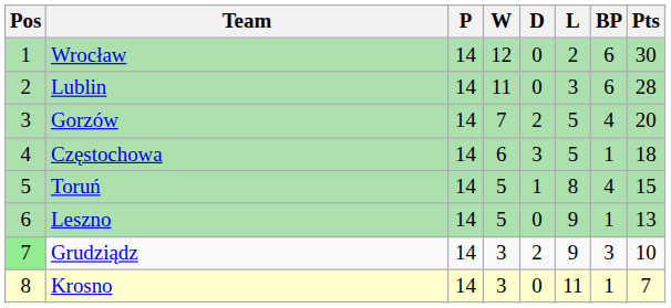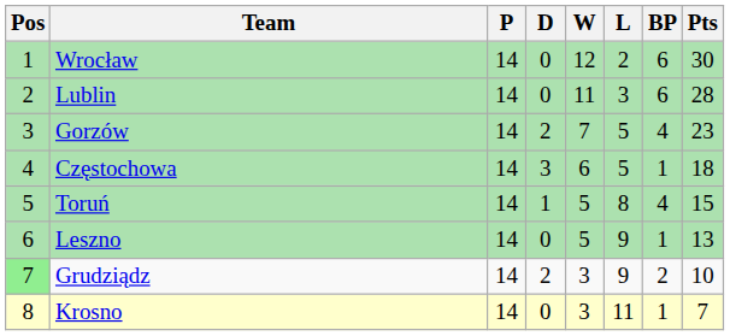columns swapped: W <-> D
Gorzów | Pts: 20 -> 23
Grudziądz | BP: 3 -> 2
